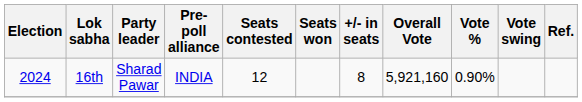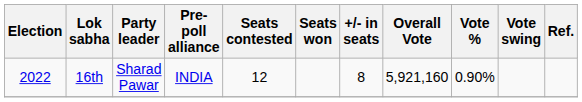16th | Election: 2024 -> 2022
